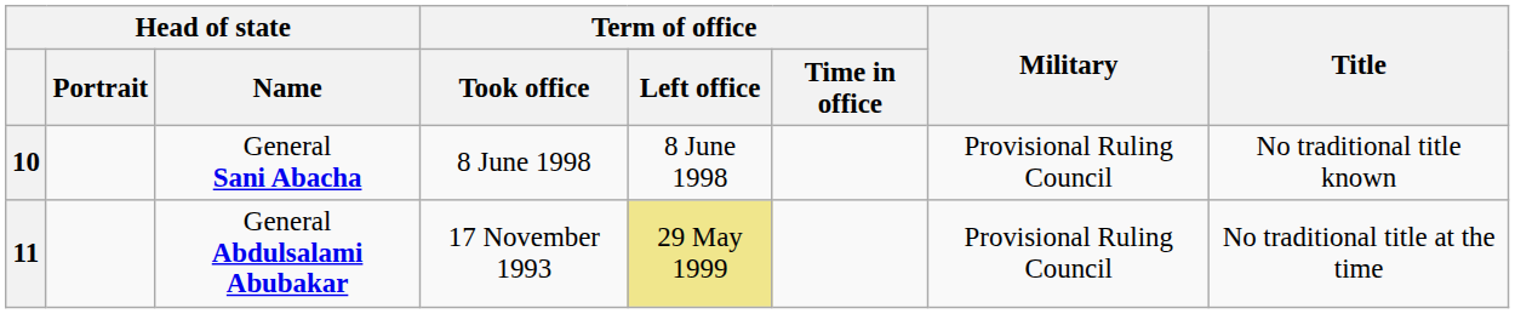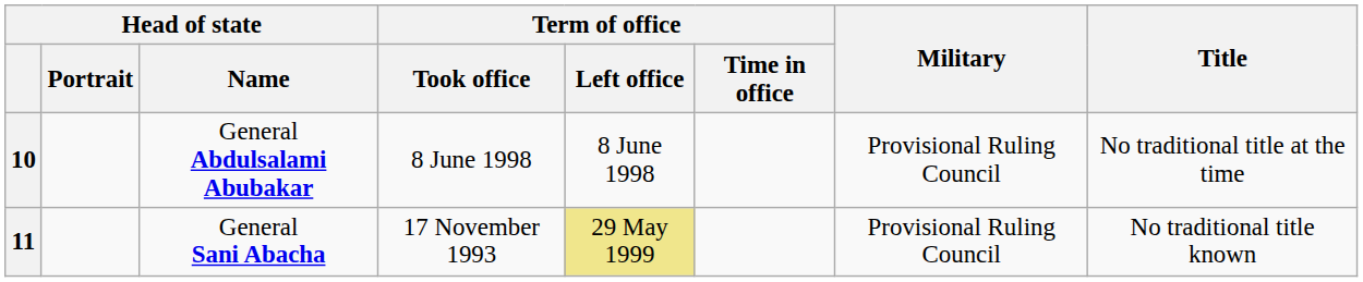10 | Head of state / Name: General Sani Abacha -> General Abdulsalami Abubakar
10 | Title: No traditional title known -> No traditional title at the time
11 | Head of state / Name: General Abdulsalami Abubakar -> General Sani Abacha
11 | Title: No traditional title at the time -> No traditional title known
